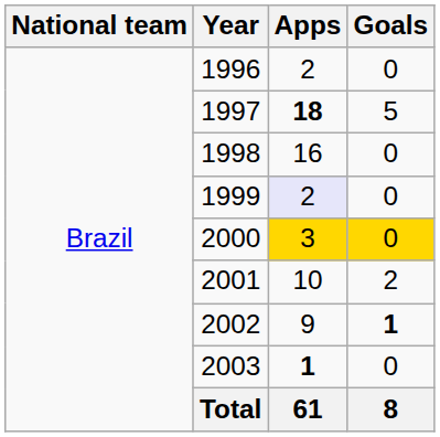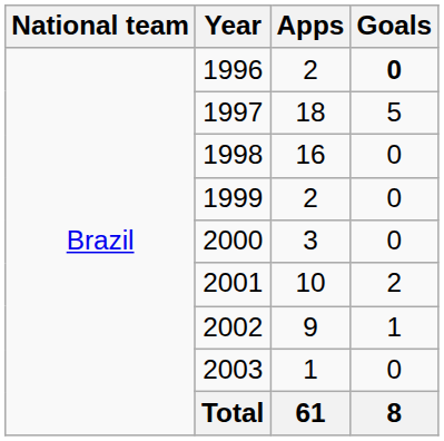1996 | Goals: normal -> bold
1997 | Apps: bold -> normal
1999 | Apps: lavender background -> no background
2000 | Apps: gold background -> no background
2000 | Goals: gold background -> no background
2002 | Goals: bold -> normal
2003 | Apps: bold -> normal
